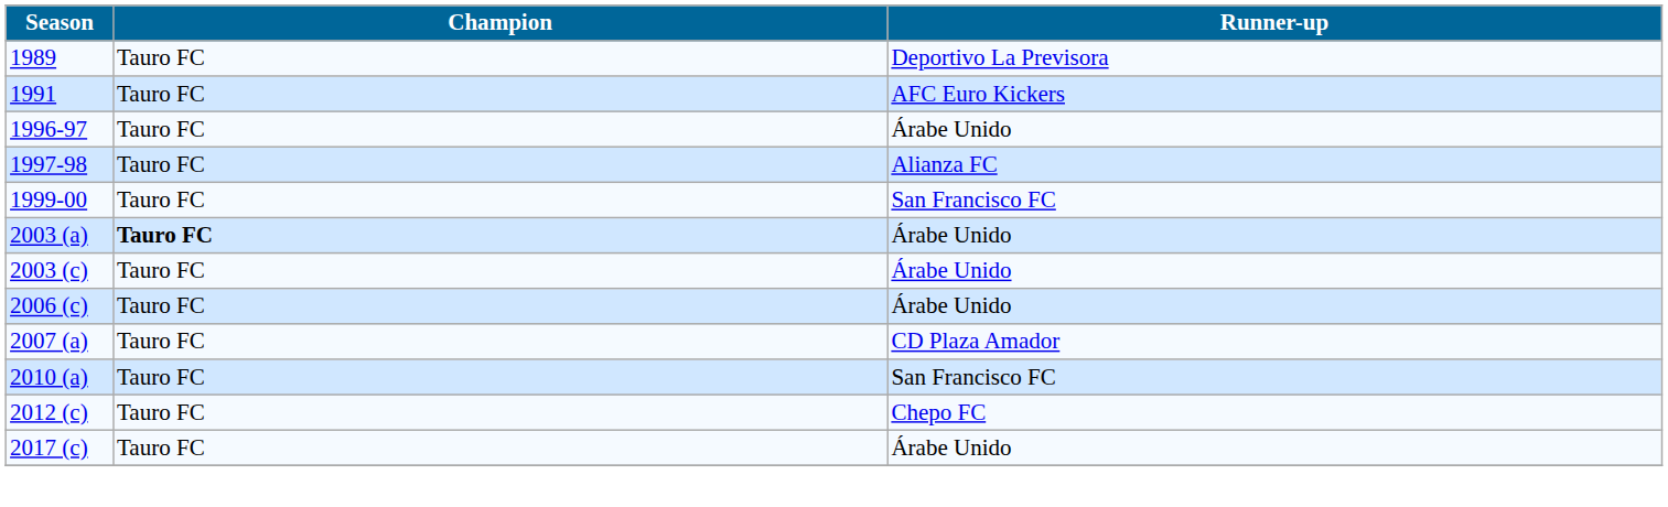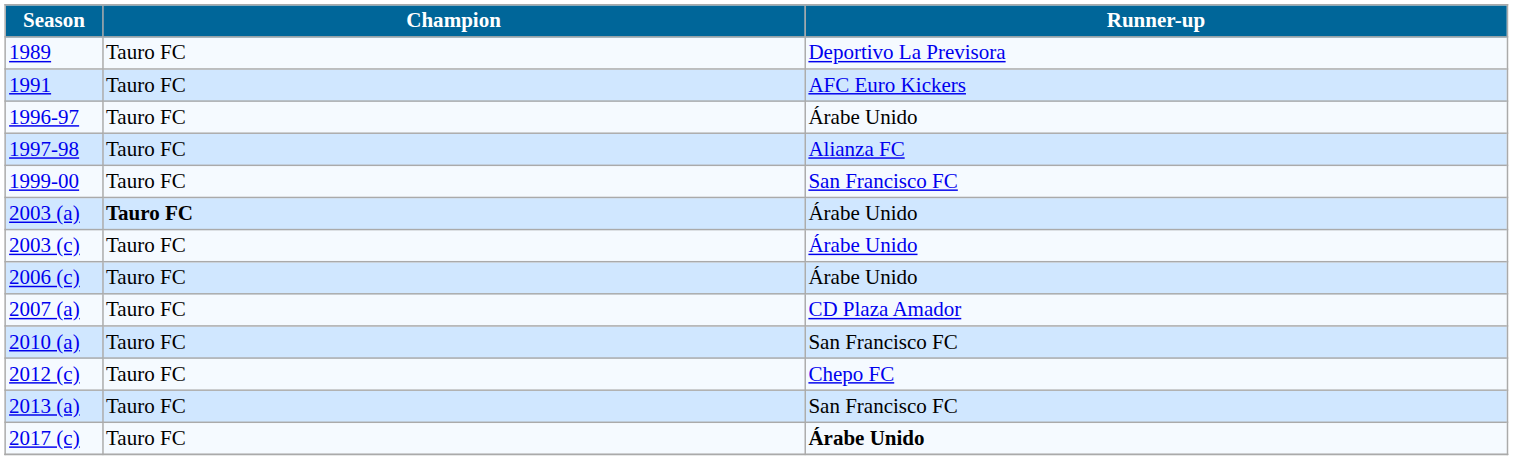+ row: 2013 (a) | Tauro FC | San Francisco FC
2017 (c) | Runner-up: normal -> bold
